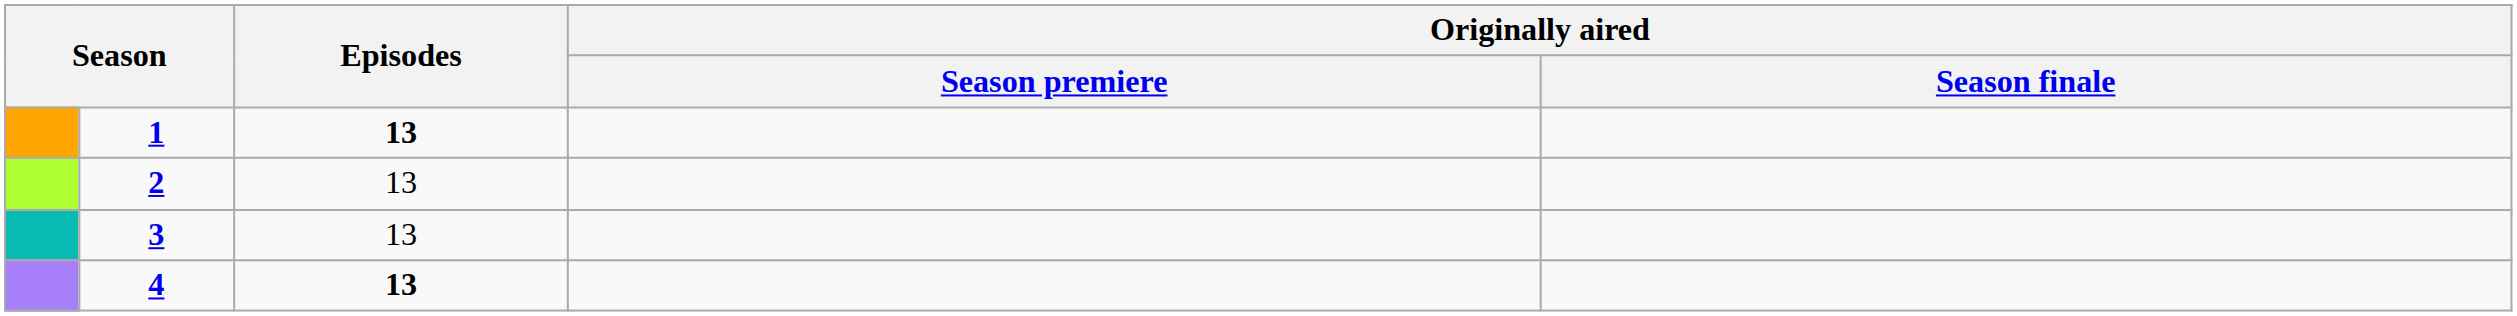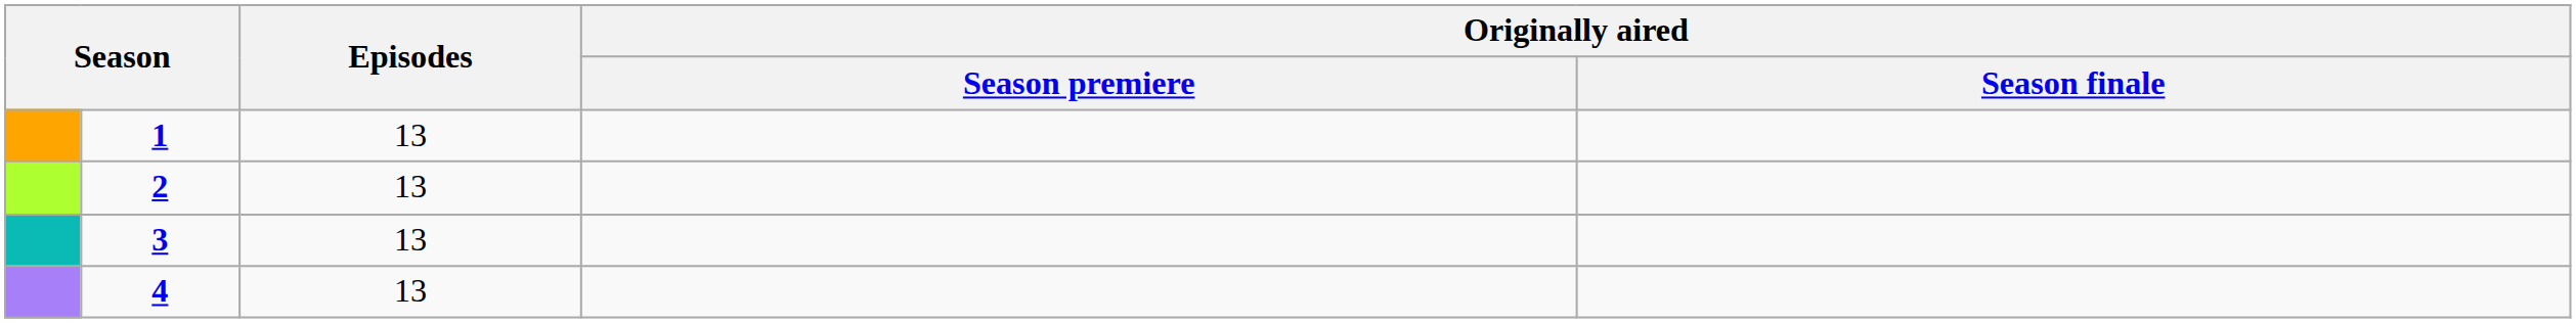1 | Episodes: bold -> normal
4 | Episodes: bold -> normal
